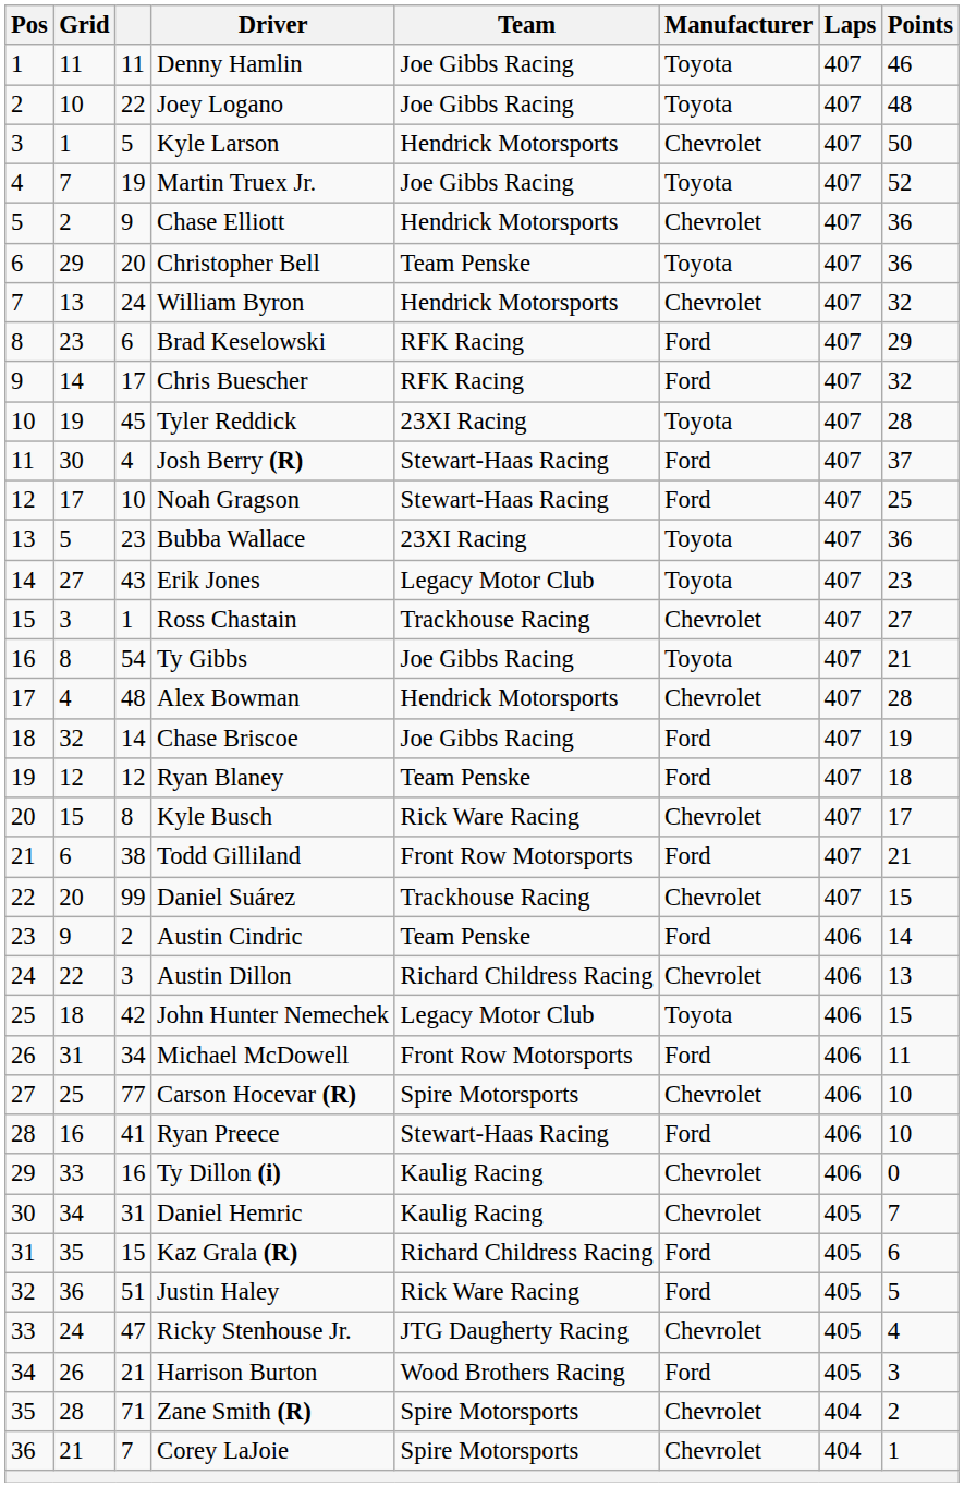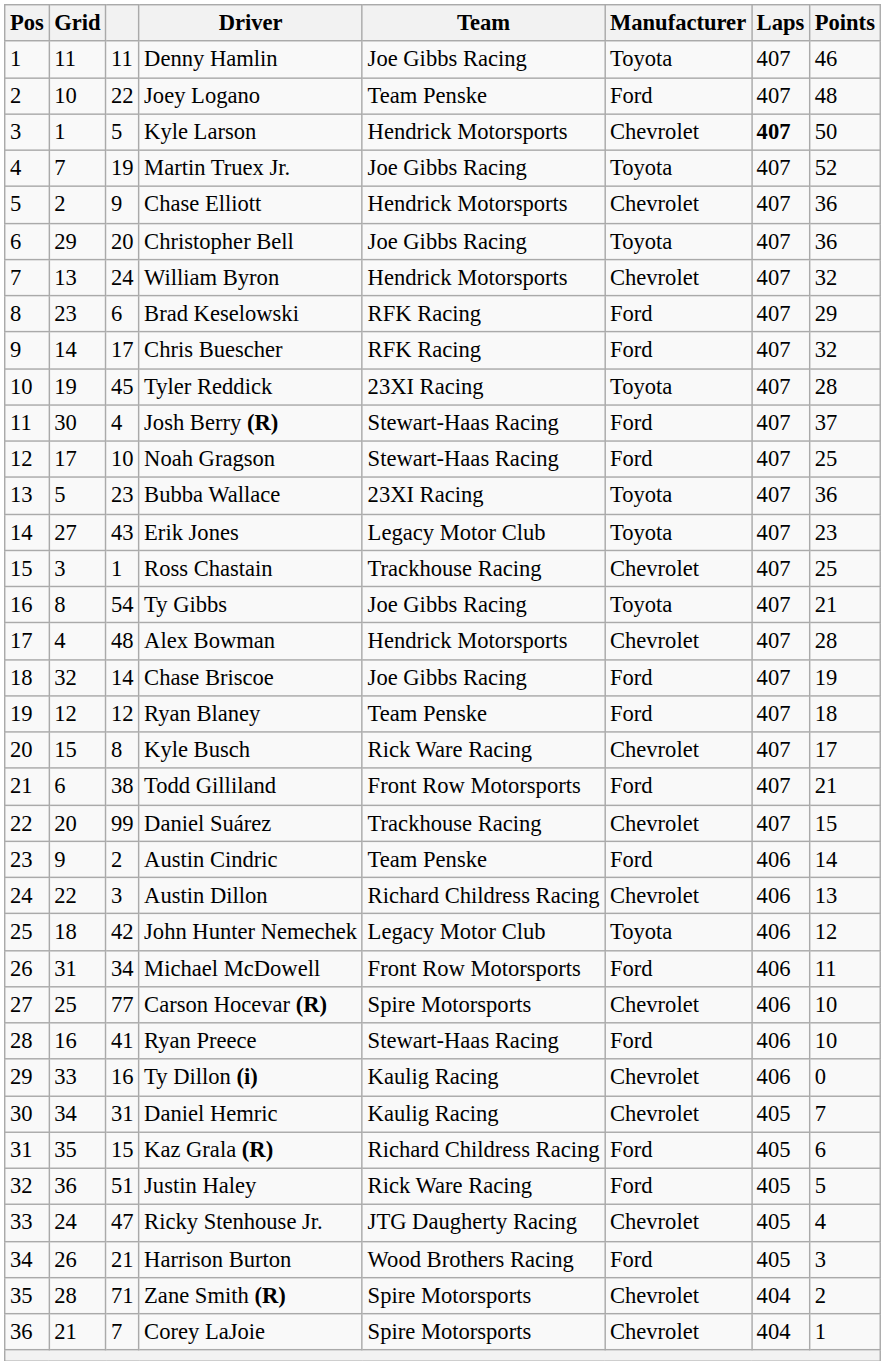Joey Logano | Team: Joe Gibbs Racing -> Team Penske
Joey Logano | Manufacturer: Toyota -> Ford
Kyle Larson | Laps: normal -> bold
Christopher Bell | Team: Team Penske -> Joe Gibbs Racing
Ross Chastain | Points: 27 -> 25
John Hunter Nemechek | Points: 15 -> 12
